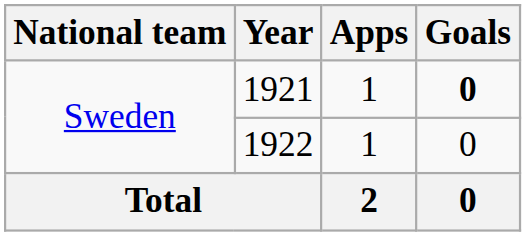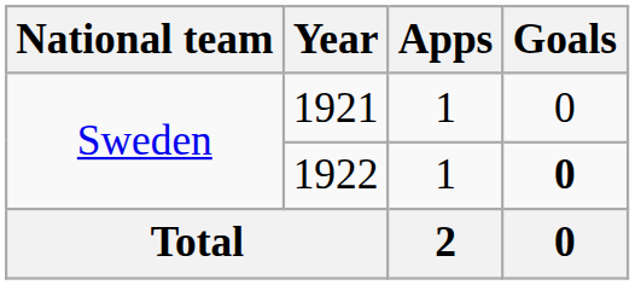1921 | Goals: bold -> normal
1922 | Goals: normal -> bold
